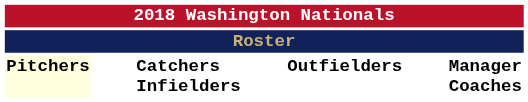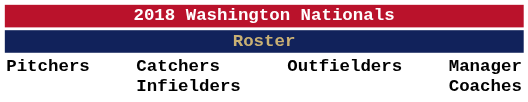Pitchers | column 1: lightyellow background -> no background
